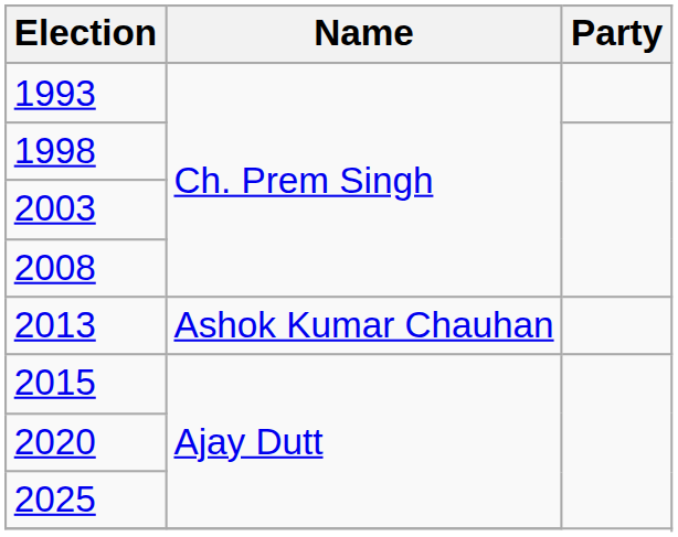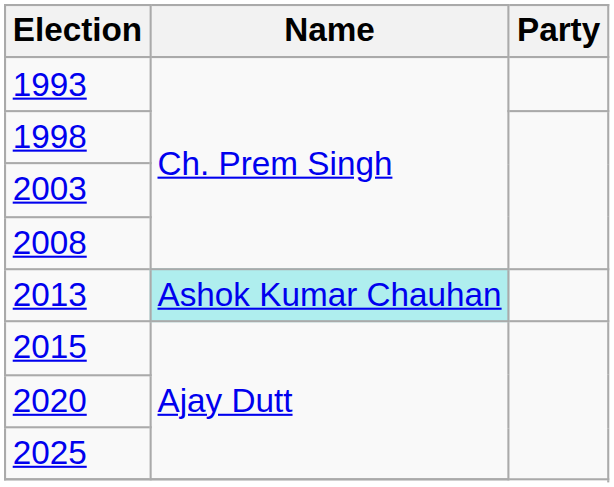2013 | Name: no background -> paleturquoise background
